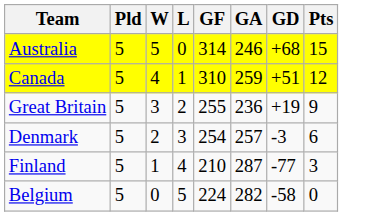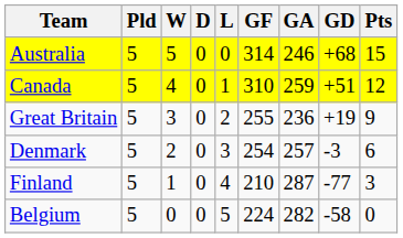+ column: D | 0 | 0 | 0 | 0 | 0 | 0
